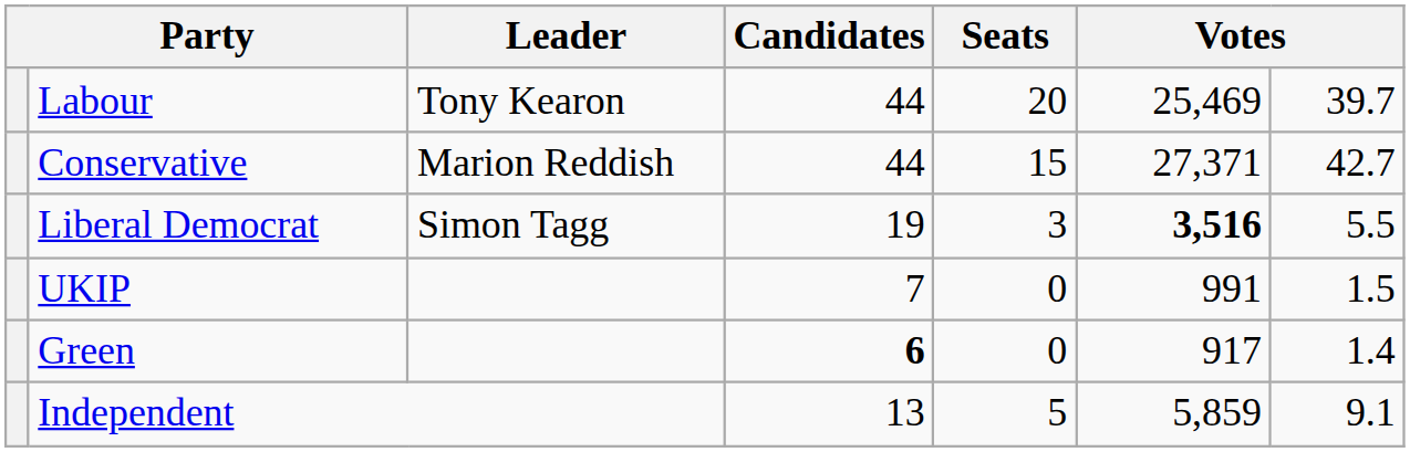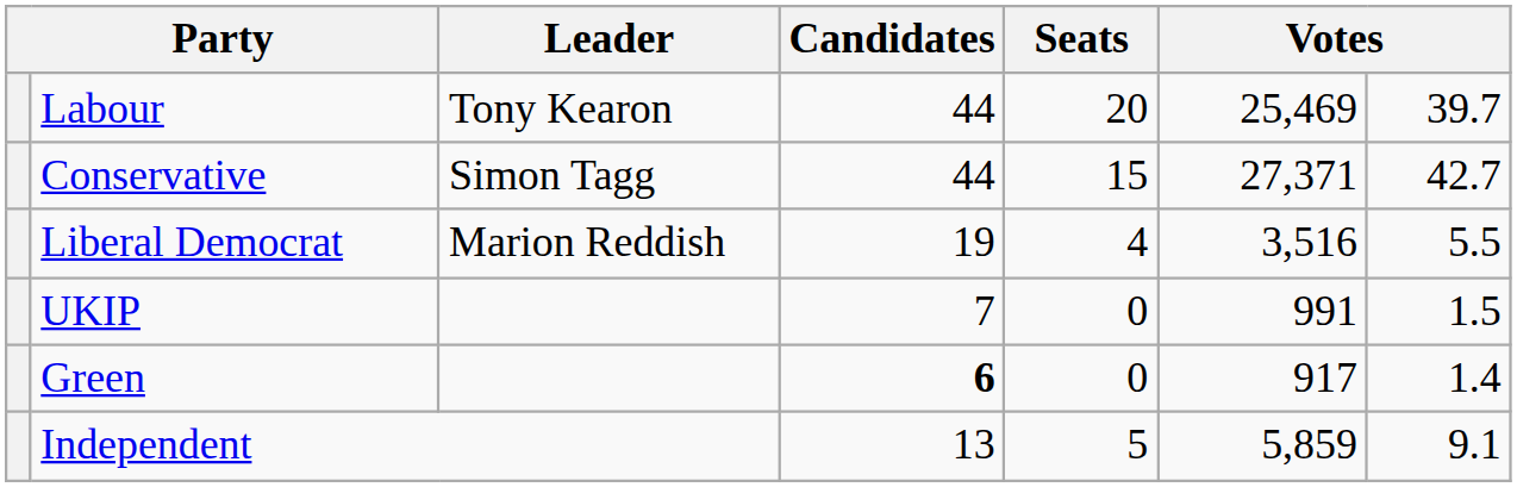Conservative | Leader: Marion Reddish -> Simon Tagg
Liberal Democrat | Leader: Simon Tagg -> Marion Reddish
Liberal Democrat | Seats: 3 -> 4
Liberal Democrat | column 6: bold -> normal
